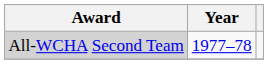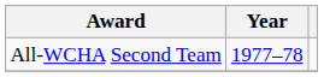row 2 | Award: lightgrey background -> no background
